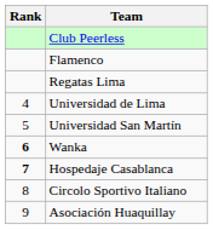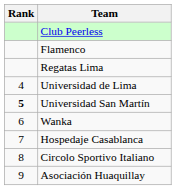Universidad San Martín | Rank: normal -> bold
Wanka | Rank: bold -> normal
Hospedaje Casablanca | Rank: bold -> normal
